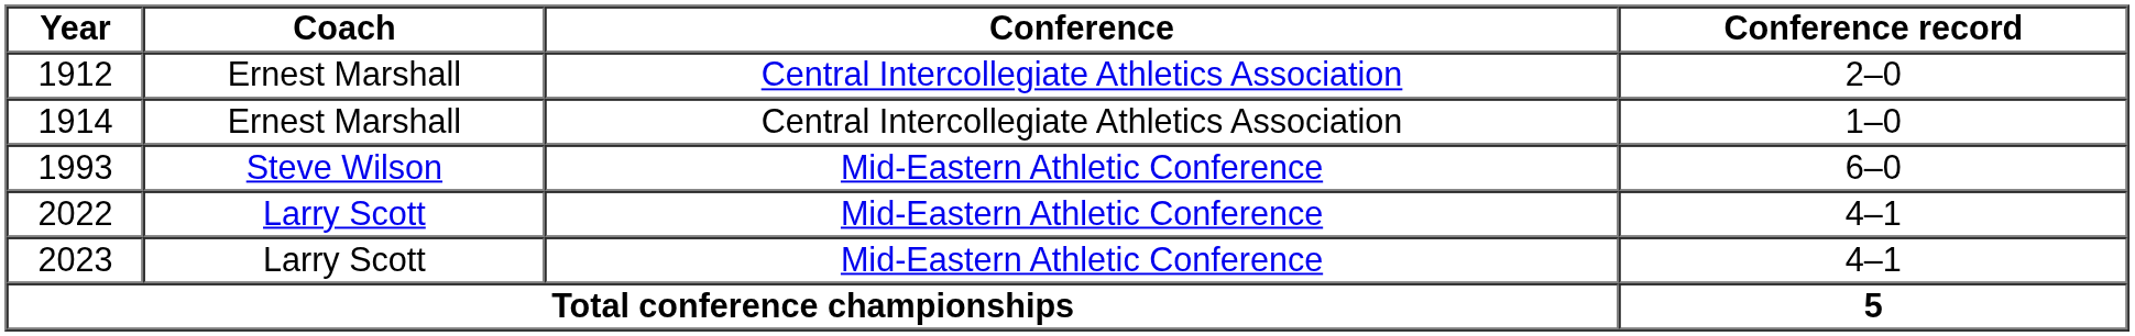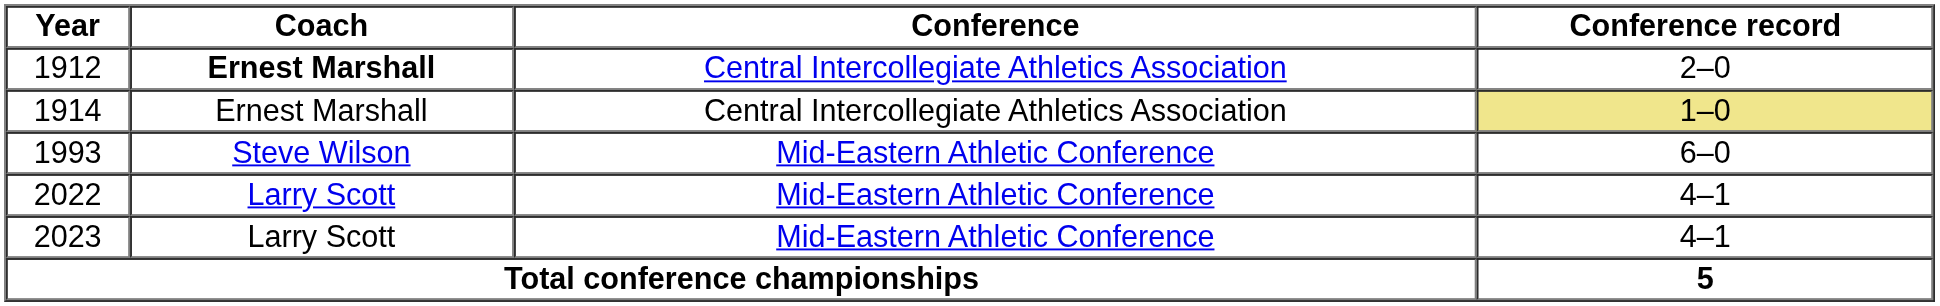1912 | Coach: normal -> bold
1914 | Conference record: no background -> khaki background
